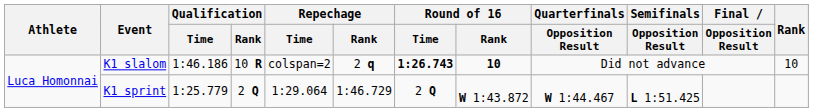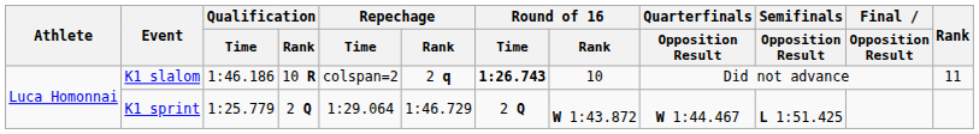K1 slalom | Round of 16 / Rank: bold -> normal
K1 slalom | Rank: 10 -> 11
